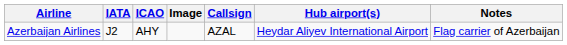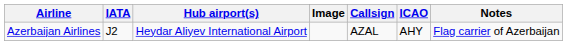columns swapped: ICAO <-> Hub airport(s)
